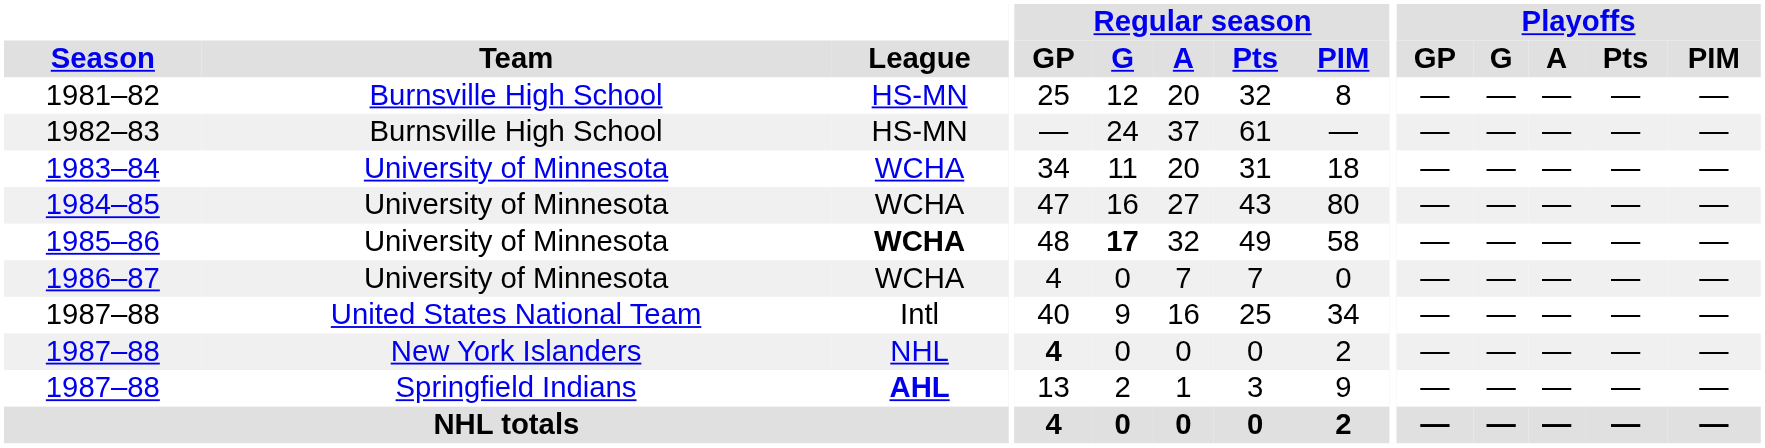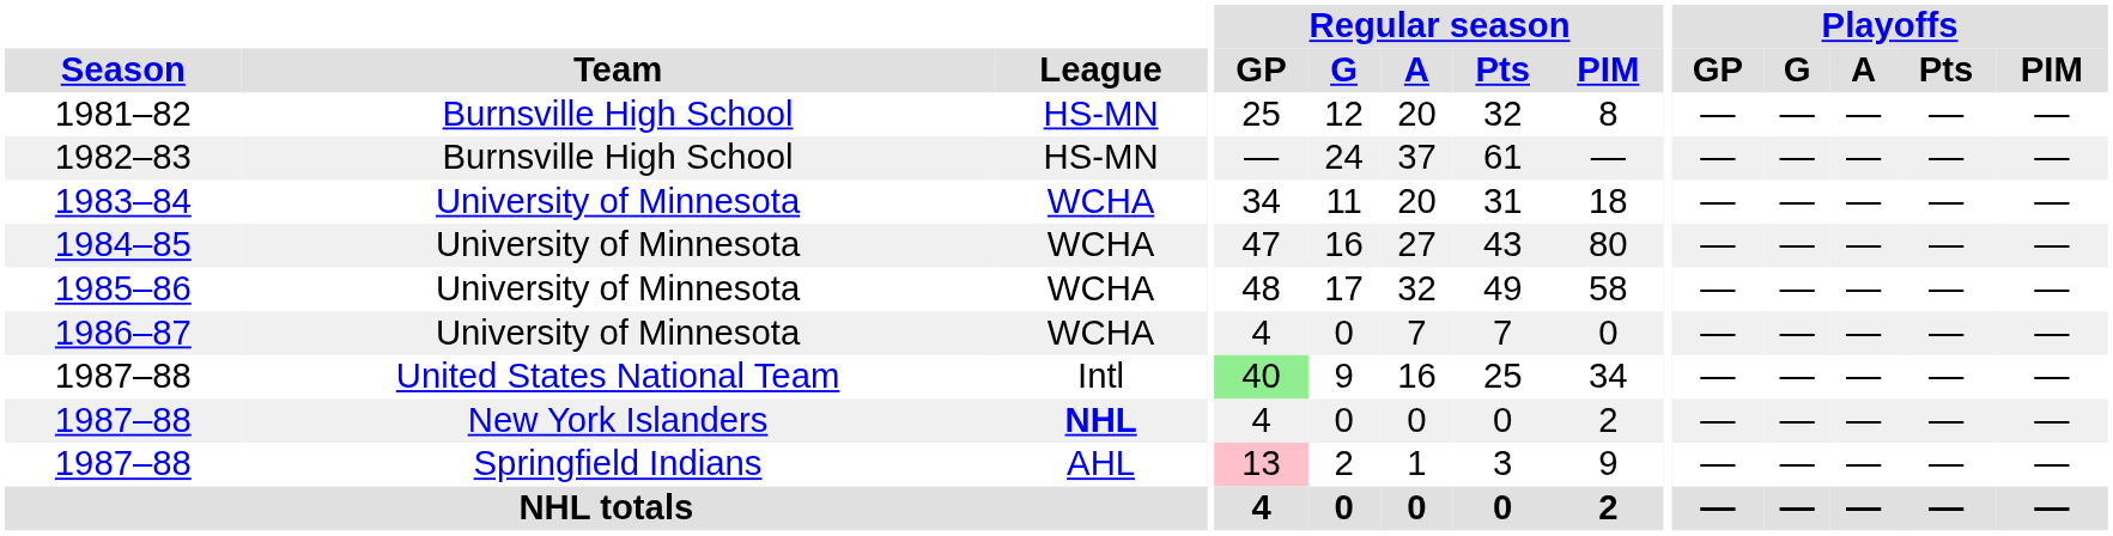1985–86 | League: bold -> normal
1985–86 | Regular season / G: bold -> normal
1987–88 / United States National Team | Regular season / GP: no background -> lightgreen background
1987–88 / New York Islanders | League: normal -> bold
1987–88 / New York Islanders | Regular season / GP: bold -> normal
1987–88 / Springfield Indians | League: bold -> normal
1987–88 / Springfield Indians | Regular season / GP: no background -> pink background
